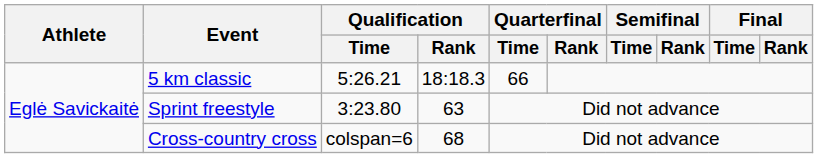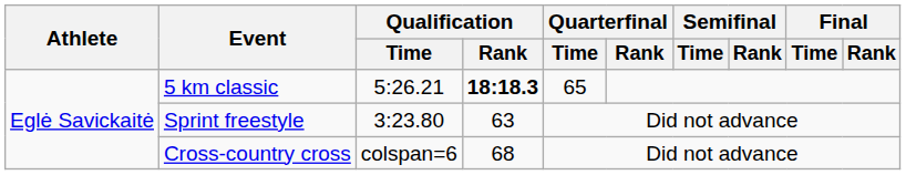5 km classic | Qualification / Rank: normal -> bold
5 km classic | Quarterfinal / Time: 66 -> 65
